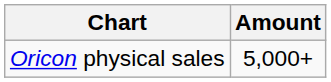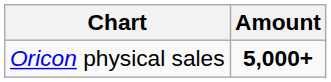Oricon physical sales | Amount: normal -> bold
